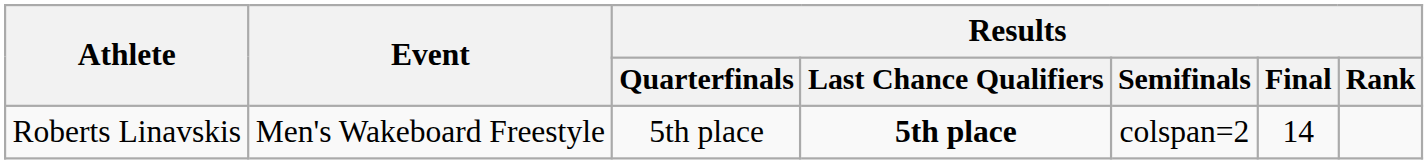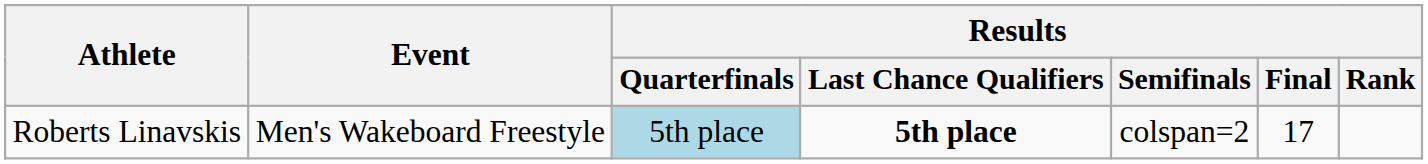Roberts Linavskis | Results / Quarterfinals: no background -> lightblue background
Roberts Linavskis | Results / Final: 14 -> 17
